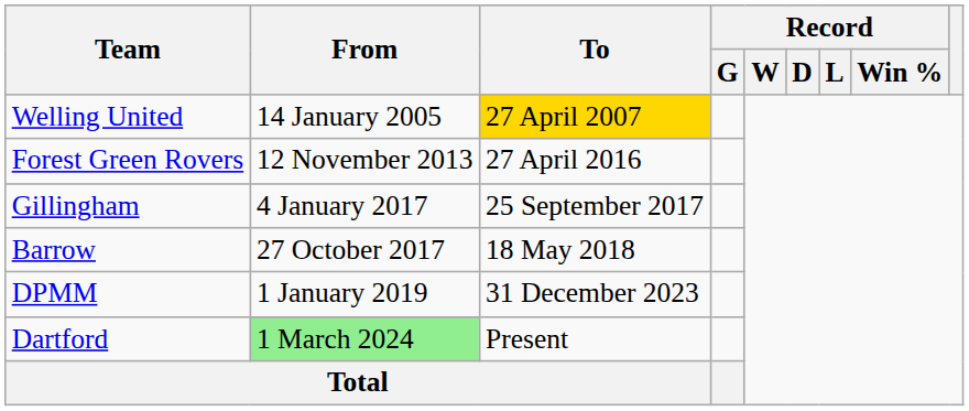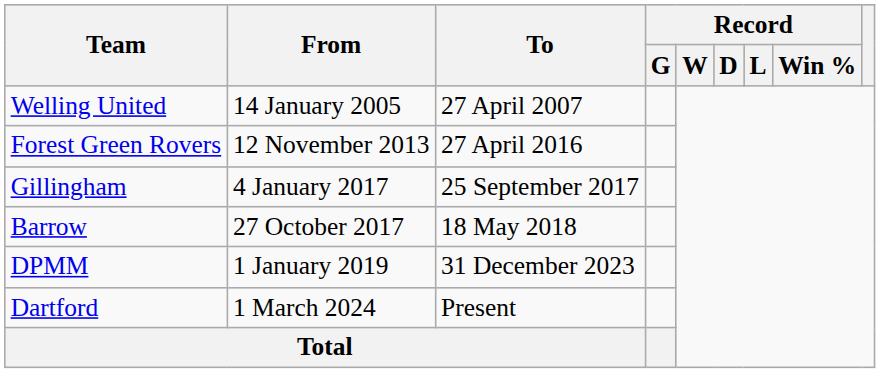Welling United | To: gold background -> no background
Dartford | From: lightgreen background -> no background
